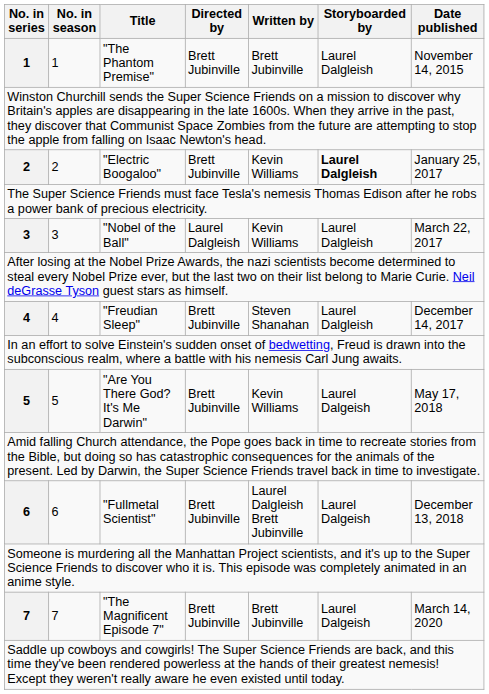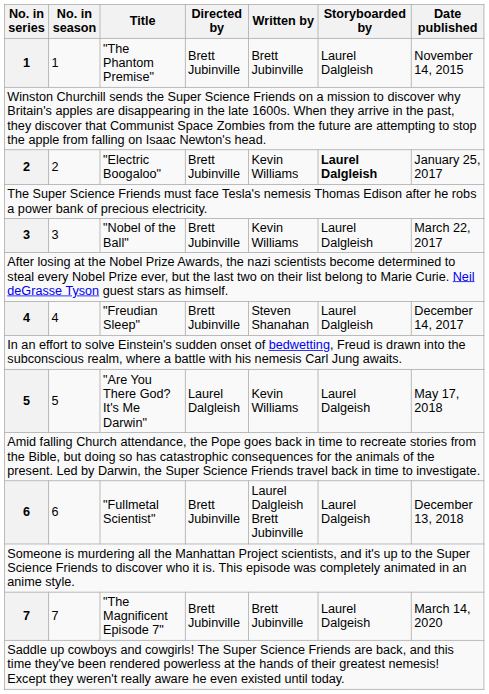row 6 | Directed by: Laurel Dalgleish -> Brett Jubinville
row 10 | Directed by: Brett Jubinville -> Laurel Dalgleish
